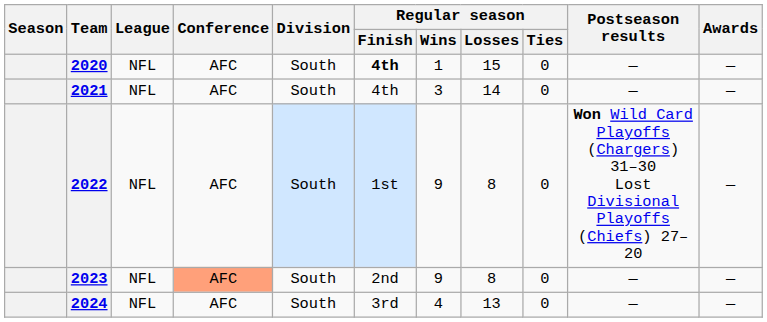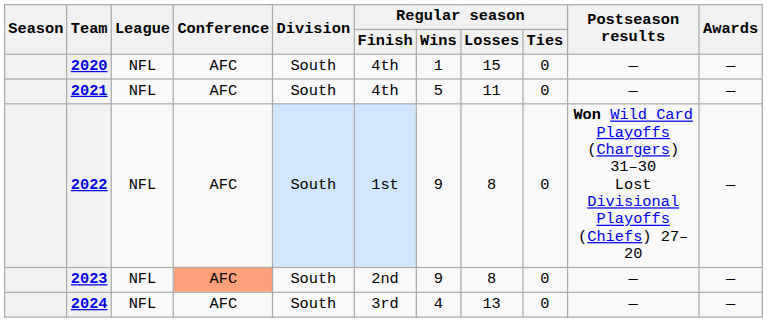2020 | Regular season / Finish: bold -> normal
2021 | Regular season / Wins: 3 -> 5
2021 | Regular season / Losses: 14 -> 11
